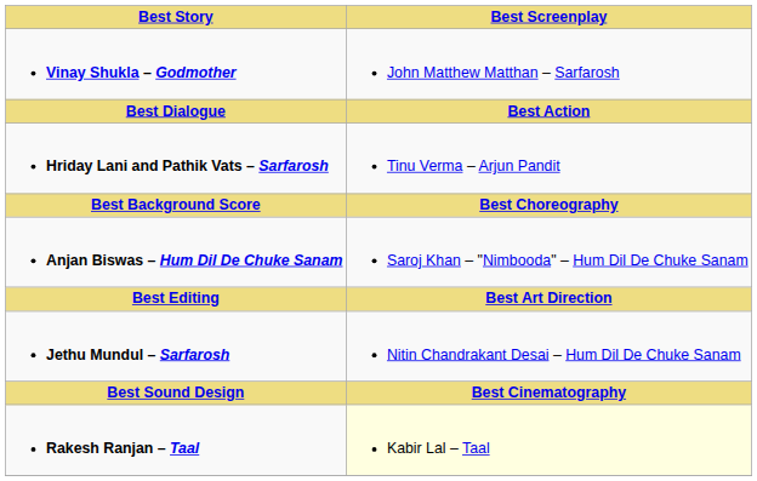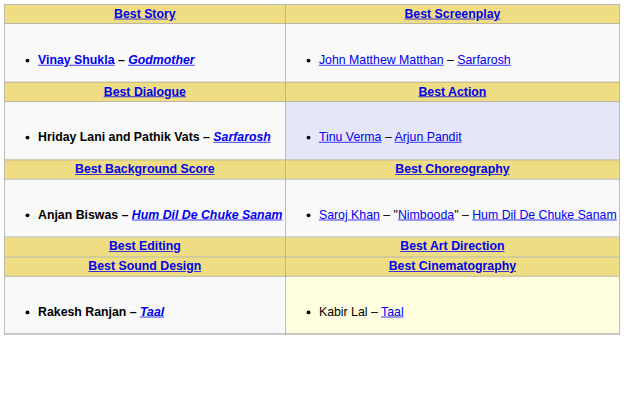Hriday Lani and Pathik Vats – Sarfarosh | Best Screenplay: no background -> lavender background
- row: Jethu Mundul – Sarfarosh | Nitin Chandrakant Desai – Hum Dil De Chuke Sanam
